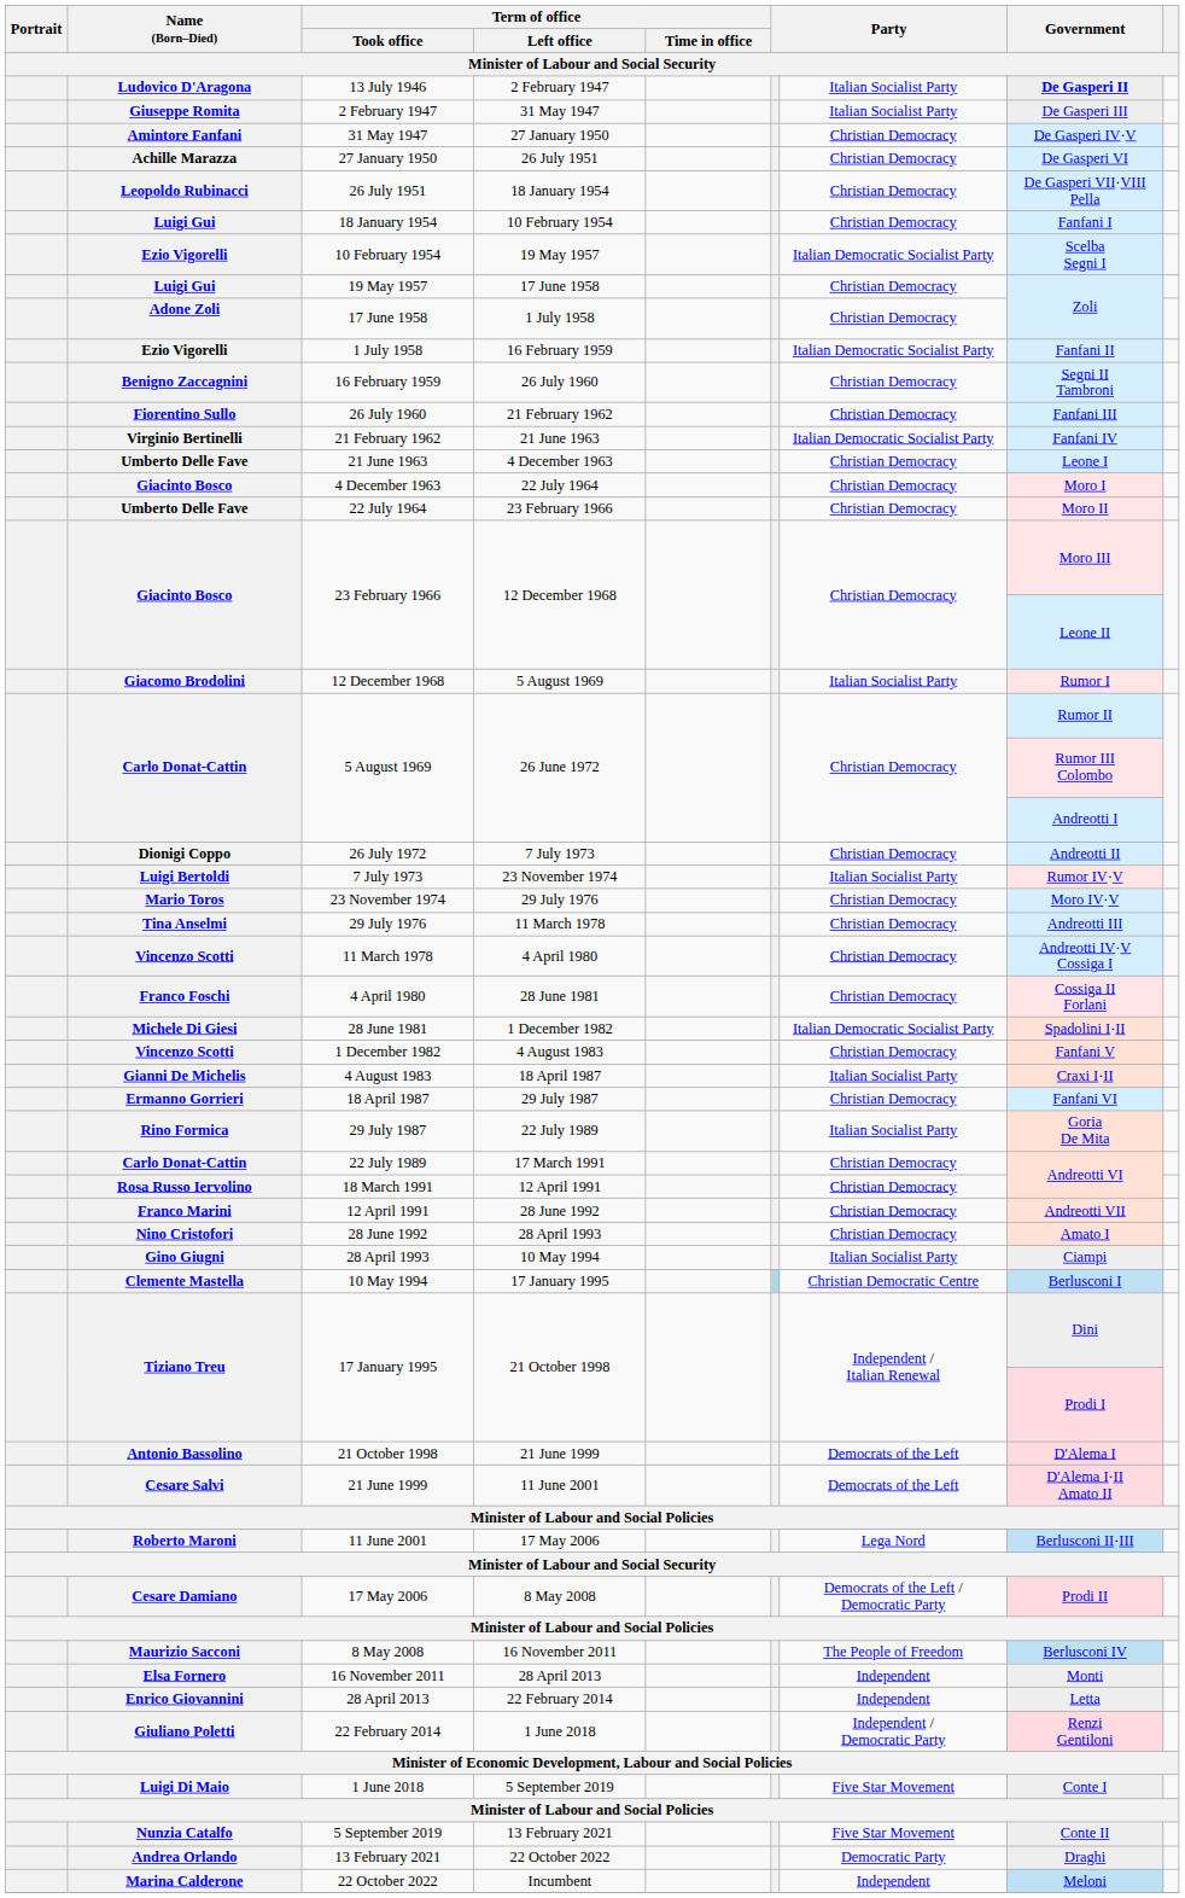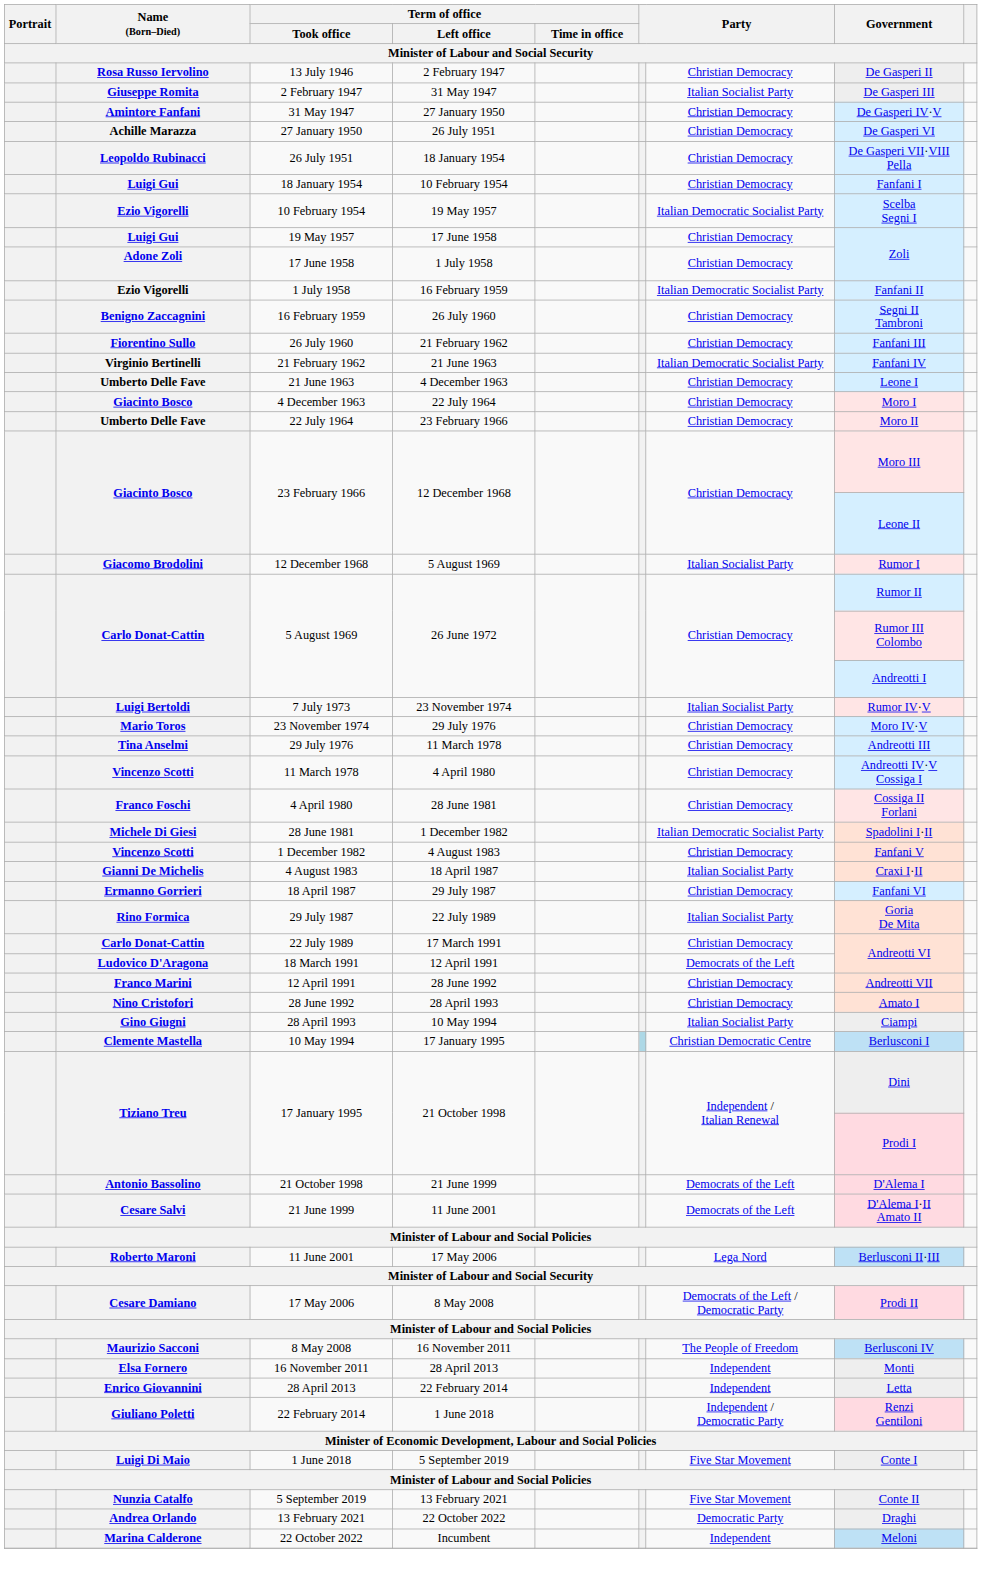13 July 1946 | Name (Born–Died): Ludovico D'Aragona -> Rosa Russo Iervolino
13 July 1946 | column 7: Italian Socialist Party -> Christian Democracy
13 July 1946 | Government: bold -> normal
- row: Dionigi Coppo | 26 July 1972 | 7 July 1973 | Christian Democracy | Andreotti II
18 March 1991 | Name (Born–Died): Rosa Russo Iervolino -> Ludovico D'Aragona
18 March 1991 | column 7: Christian Democracy -> Democrats of the Left
